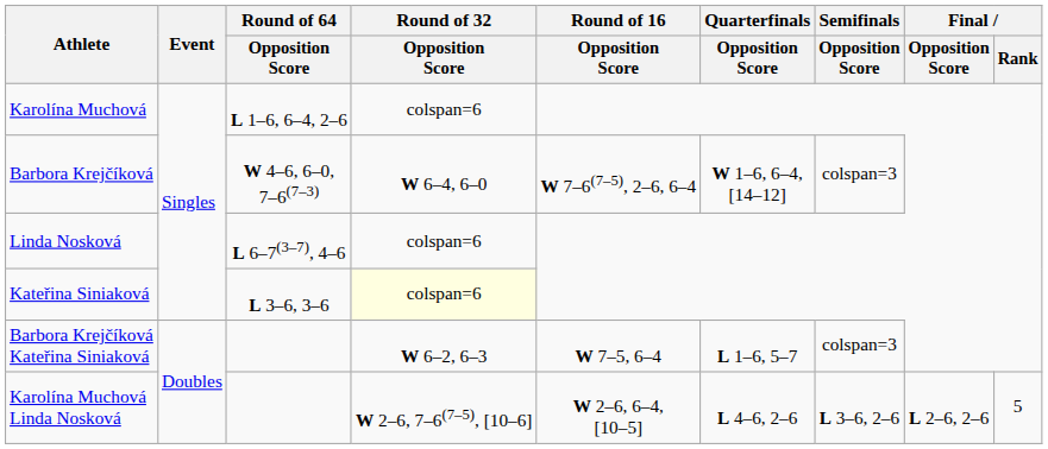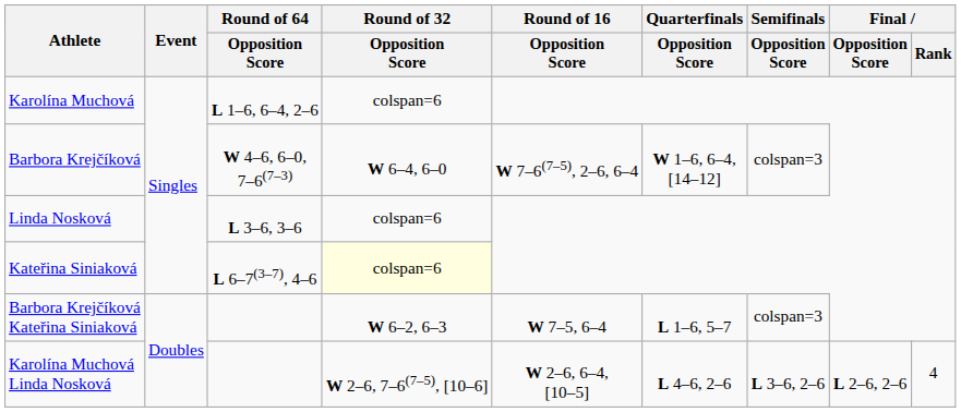Linda Nosková | Round of 64 / Opposition Score: L 6–7(3–7), 4–6 -> L 3–6, 3–6
Kateřina Siniaková | Round of 64 / Opposition Score: L 3–6, 3–6 -> L 6–7(3–7), 4–6
Karolína Muchová Linda Nosková | Final / Rank: 5 -> 4
